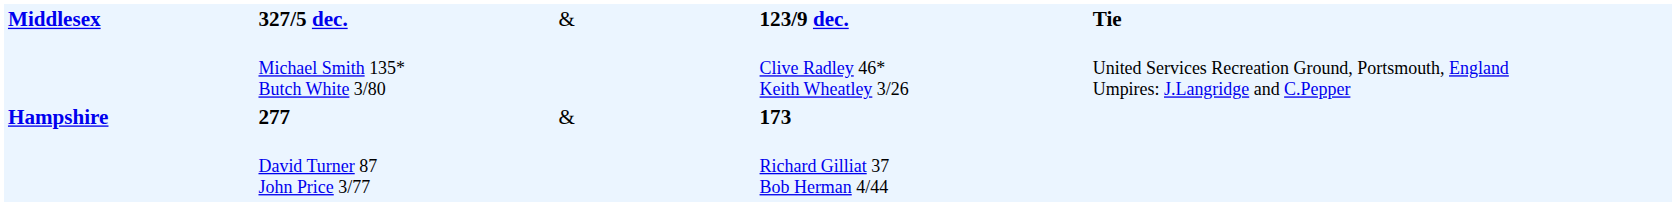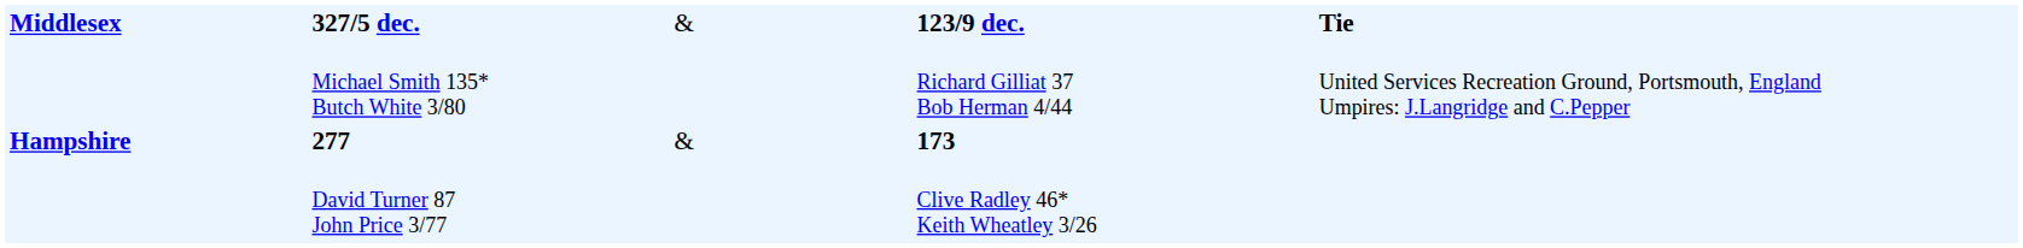Michael Smith 135* Butch White 3/80 | column 4: Clive Radley 46* Keith Wheatley 3/26 -> Richard Gilliat 37 Bob Herman 4/44
David Turner 87 John Price 3/77 | column 4: Richard Gilliat 37 Bob Herman 4/44 -> Clive Radley 46* Keith Wheatley 3/26
